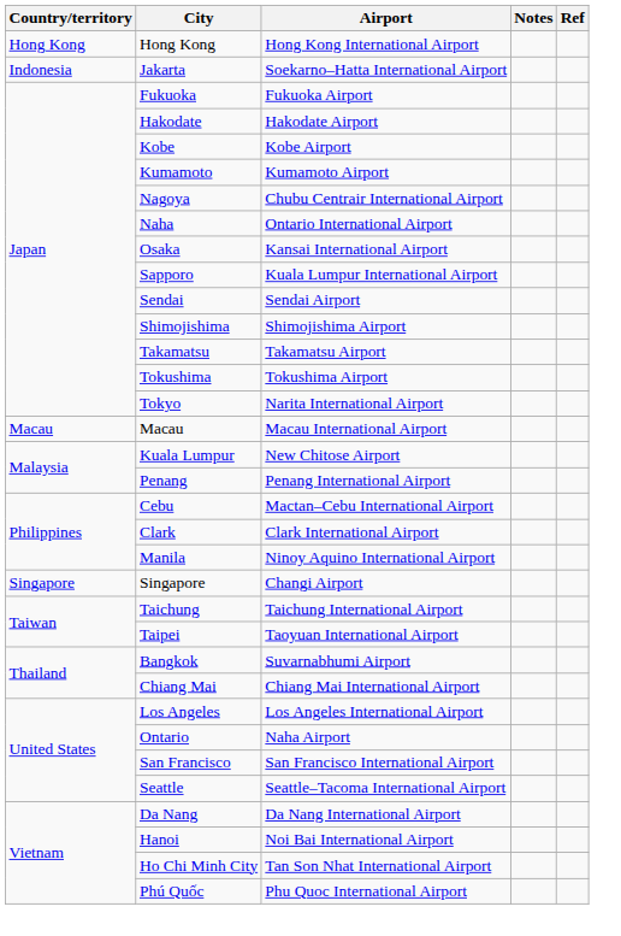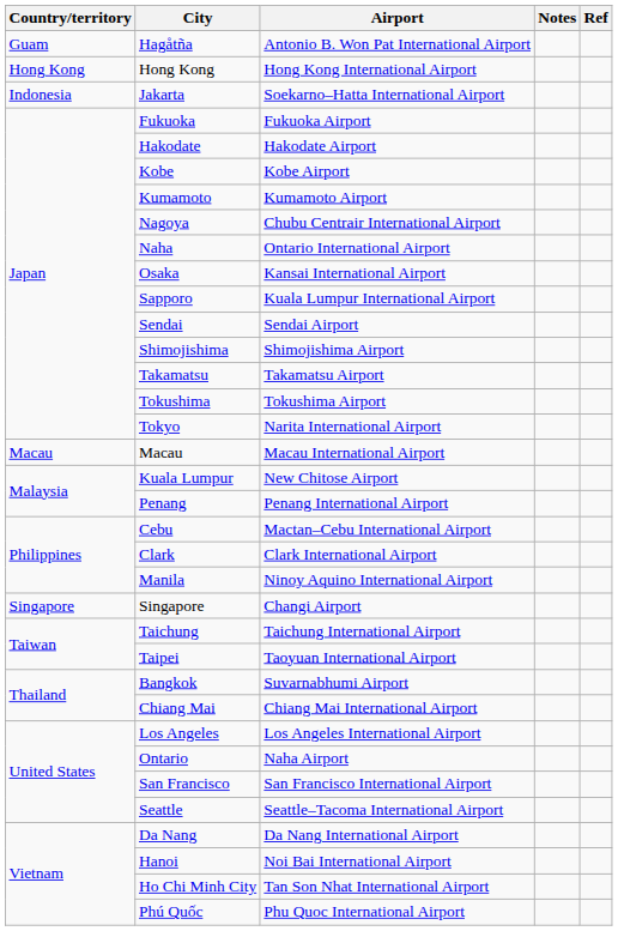+ row: Guam | Hagåtña | Antonio B. Won Pat International Airport
